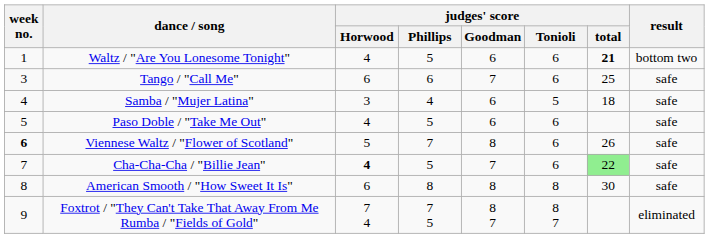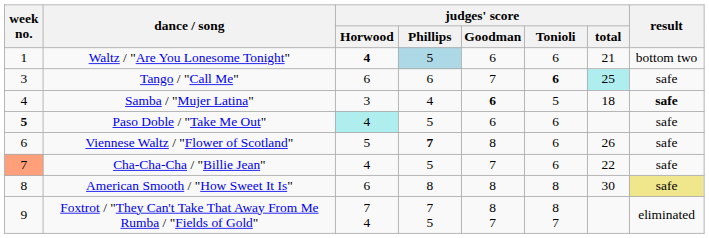Waltz / "Are You Lonesome Tonight" | judges' score / Horwood: normal -> bold
Waltz / "Are You Lonesome Tonight" | judges' score / Phillips: no background -> lightblue background
Waltz / "Are You Lonesome Tonight" | judges' score / total: bold -> normal
Tango / "Call Me" | judges' score / Tonioli: normal -> bold
Tango / "Call Me" | judges' score / total: no background -> paleturquoise background
Samba / "Mujer Latina" | judges' score / Goodman: normal -> bold
Samba / "Mujer Latina" | result: normal -> bold
Paso Doble / "Take Me Out" | week no.: normal -> bold
Paso Doble / "Take Me Out" | judges' score / Horwood: no background -> paleturquoise background
Viennese Waltz / "Flower of Scotland" | week no.: bold -> normal
Viennese Waltz / "Flower of Scotland" | judges' score / Phillips: normal -> bold
Cha-Cha-Cha / "Billie Jean" | week no.: no background -> lightsalmon background
Cha-Cha-Cha / "Billie Jean" | judges' score / Horwood: bold -> normal
Cha-Cha-Cha / "Billie Jean" | judges' score / total: lightgreen background -> no background
American Smooth / "How Sweet It Is" | result: no background -> khaki background
